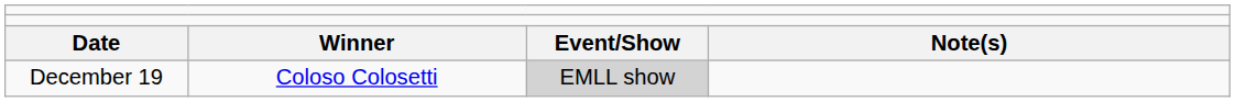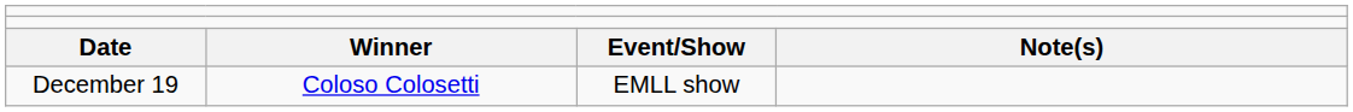December 19 | column 3: lightgrey background -> no background
